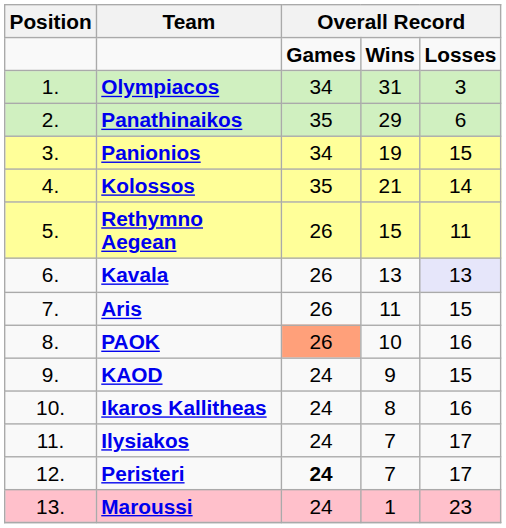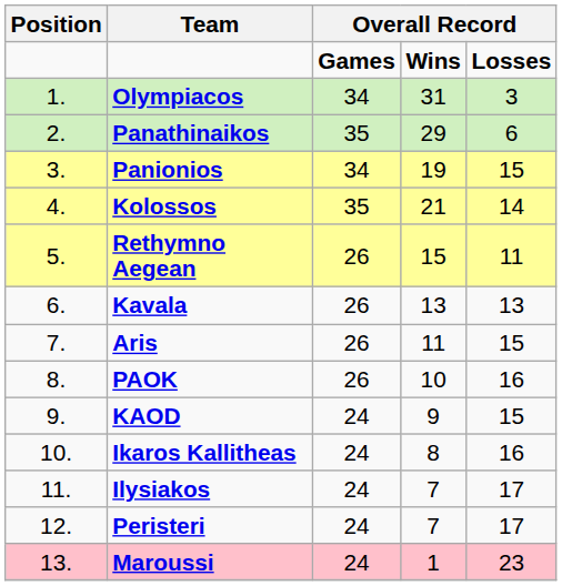Kavala | column 5: lavender background -> no background
PAOK | column 3: lightsalmon background -> no background
Peristeri | column 3: bold -> normal
